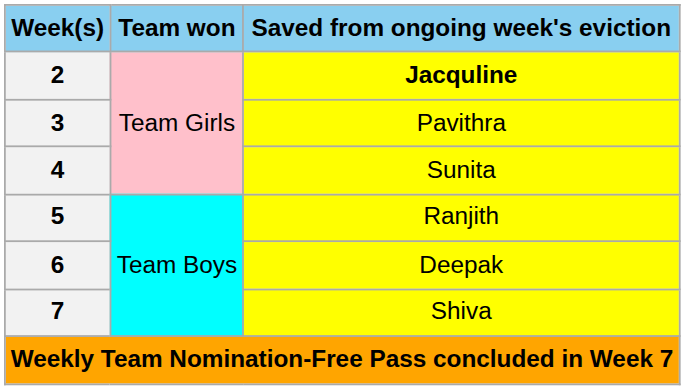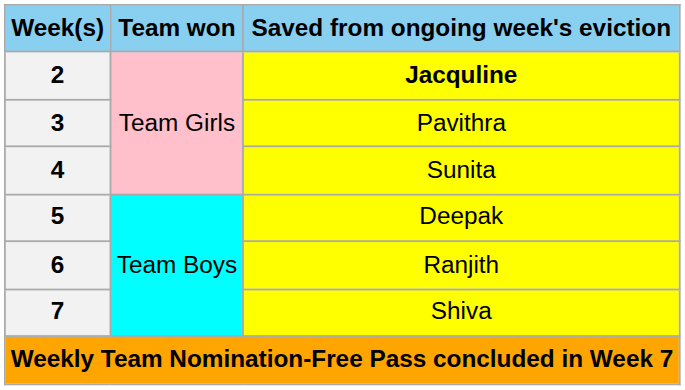5 | Saved from ongoing week's eviction: Ranjith -> Deepak
6 | Saved from ongoing week's eviction: Deepak -> Ranjith
